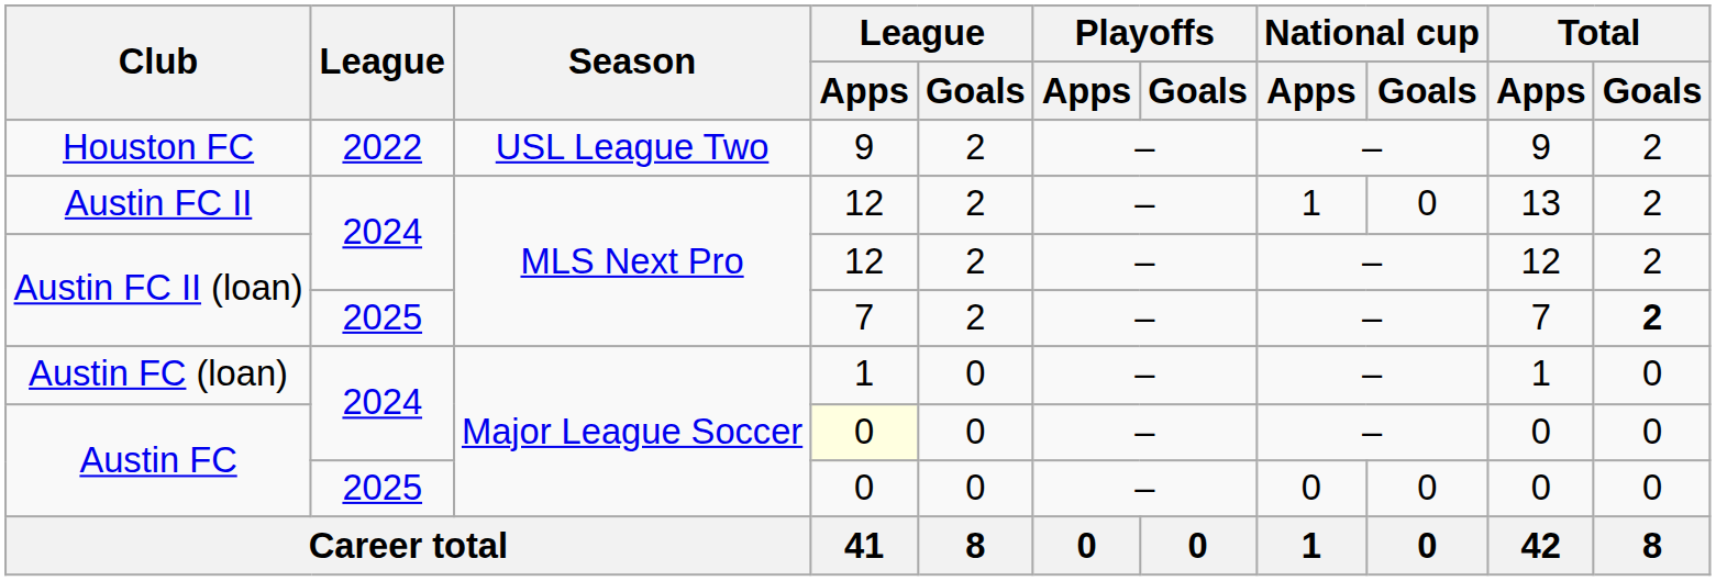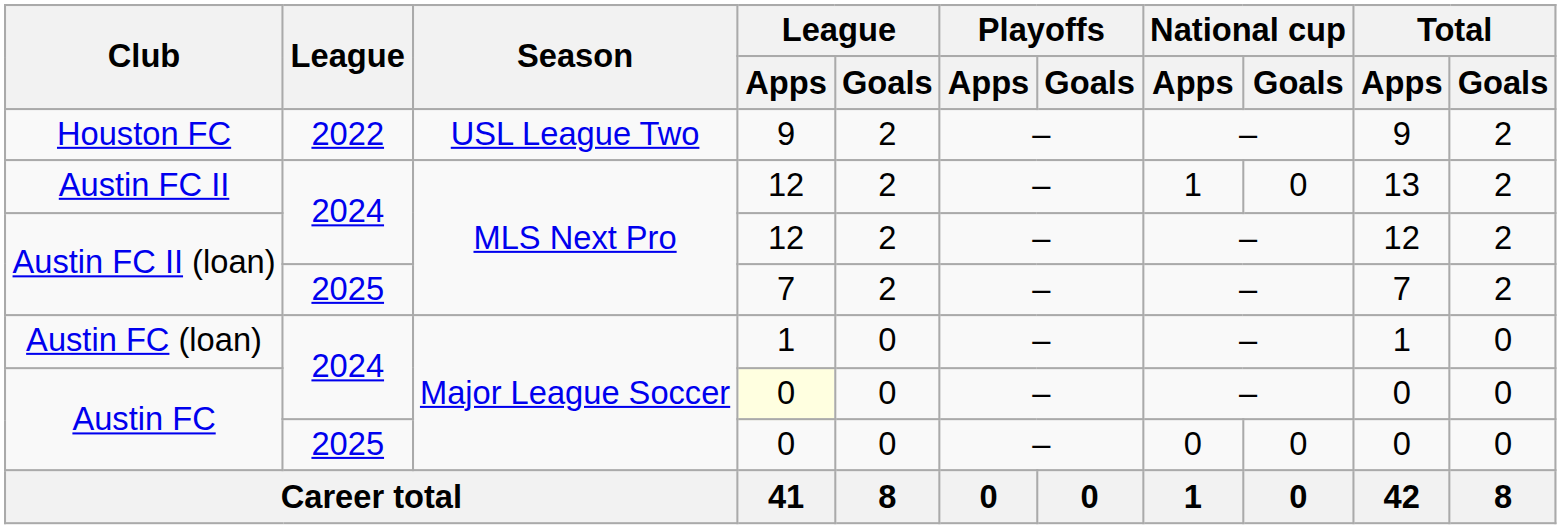Austin FC II (loan) / 2025 | Total / Goals: bold -> normal
